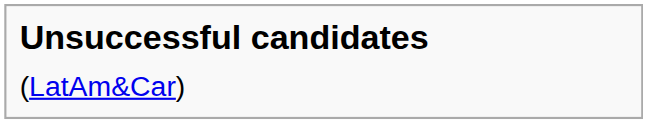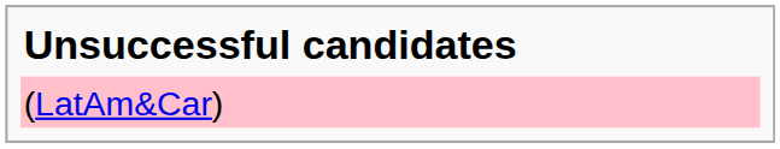row 2 | column 1: no background -> pink background
